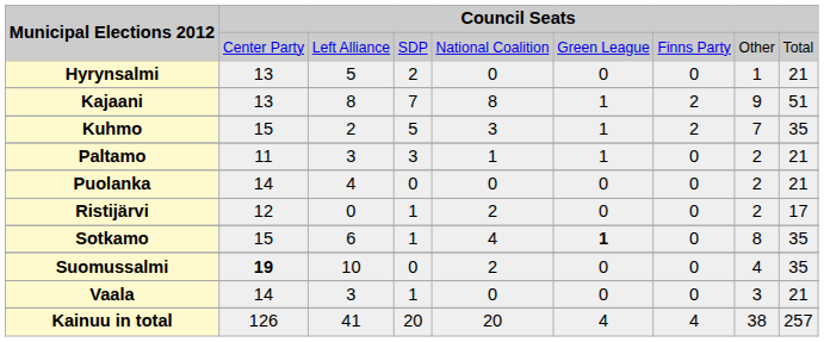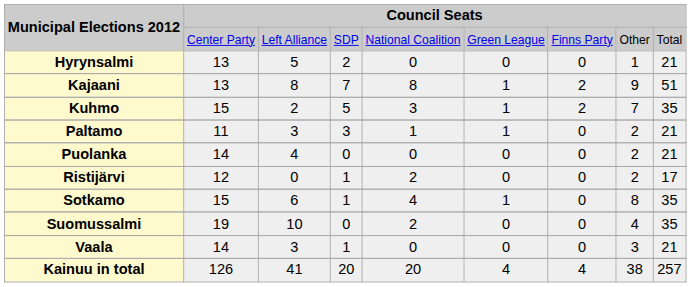Sotkamo | column 6: bold -> normal
Suomussalmi | column 2: bold -> normal
